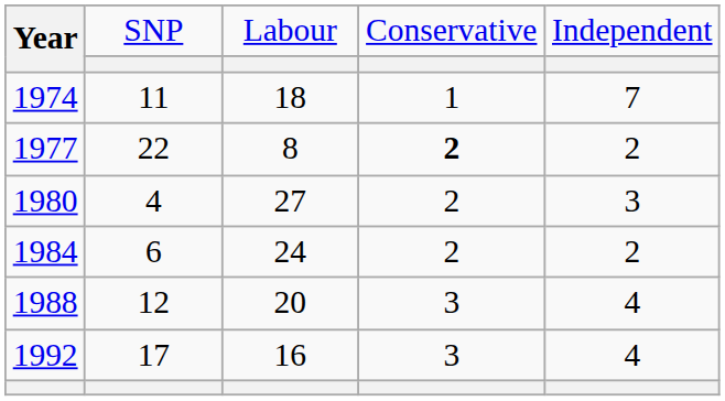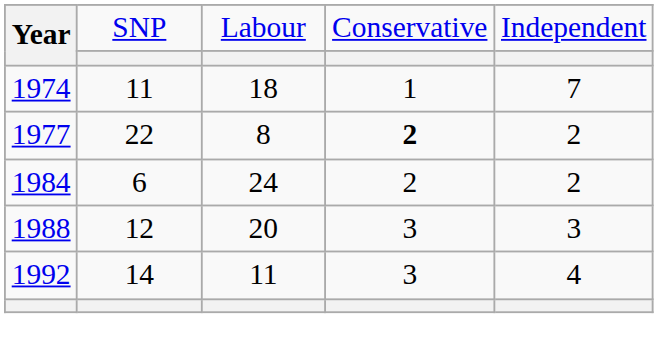- row: 1980 | 4 | 27 | 2 | 3
1988 | column 5: 4 -> 3
1992 | column 2: 17 -> 14
1992 | column 3: 16 -> 11
